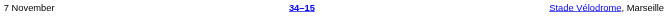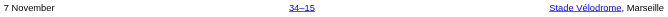7 November | column 2: bold -> normal
